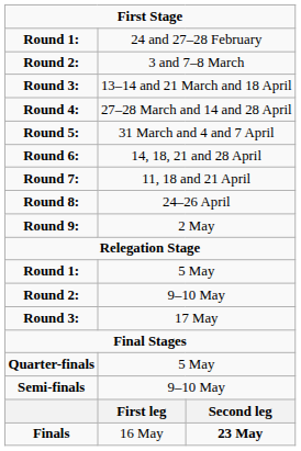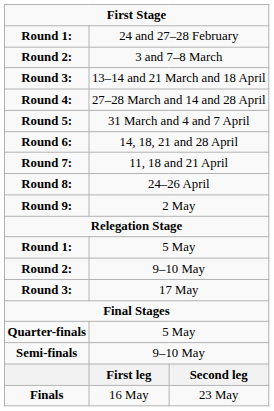16 May | column 3: bold -> normal
